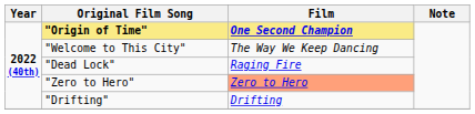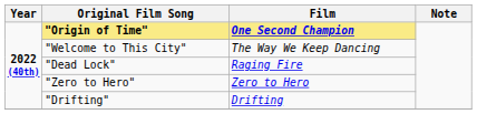"Zero to Hero" | Film: lightsalmon background -> no background
